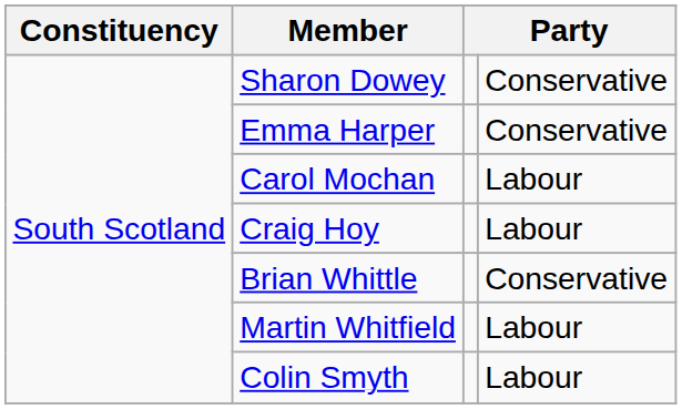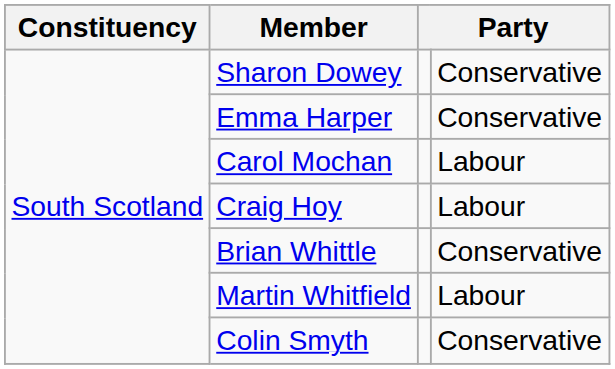Colin Smyth | column 4: Labour -> Conservative
